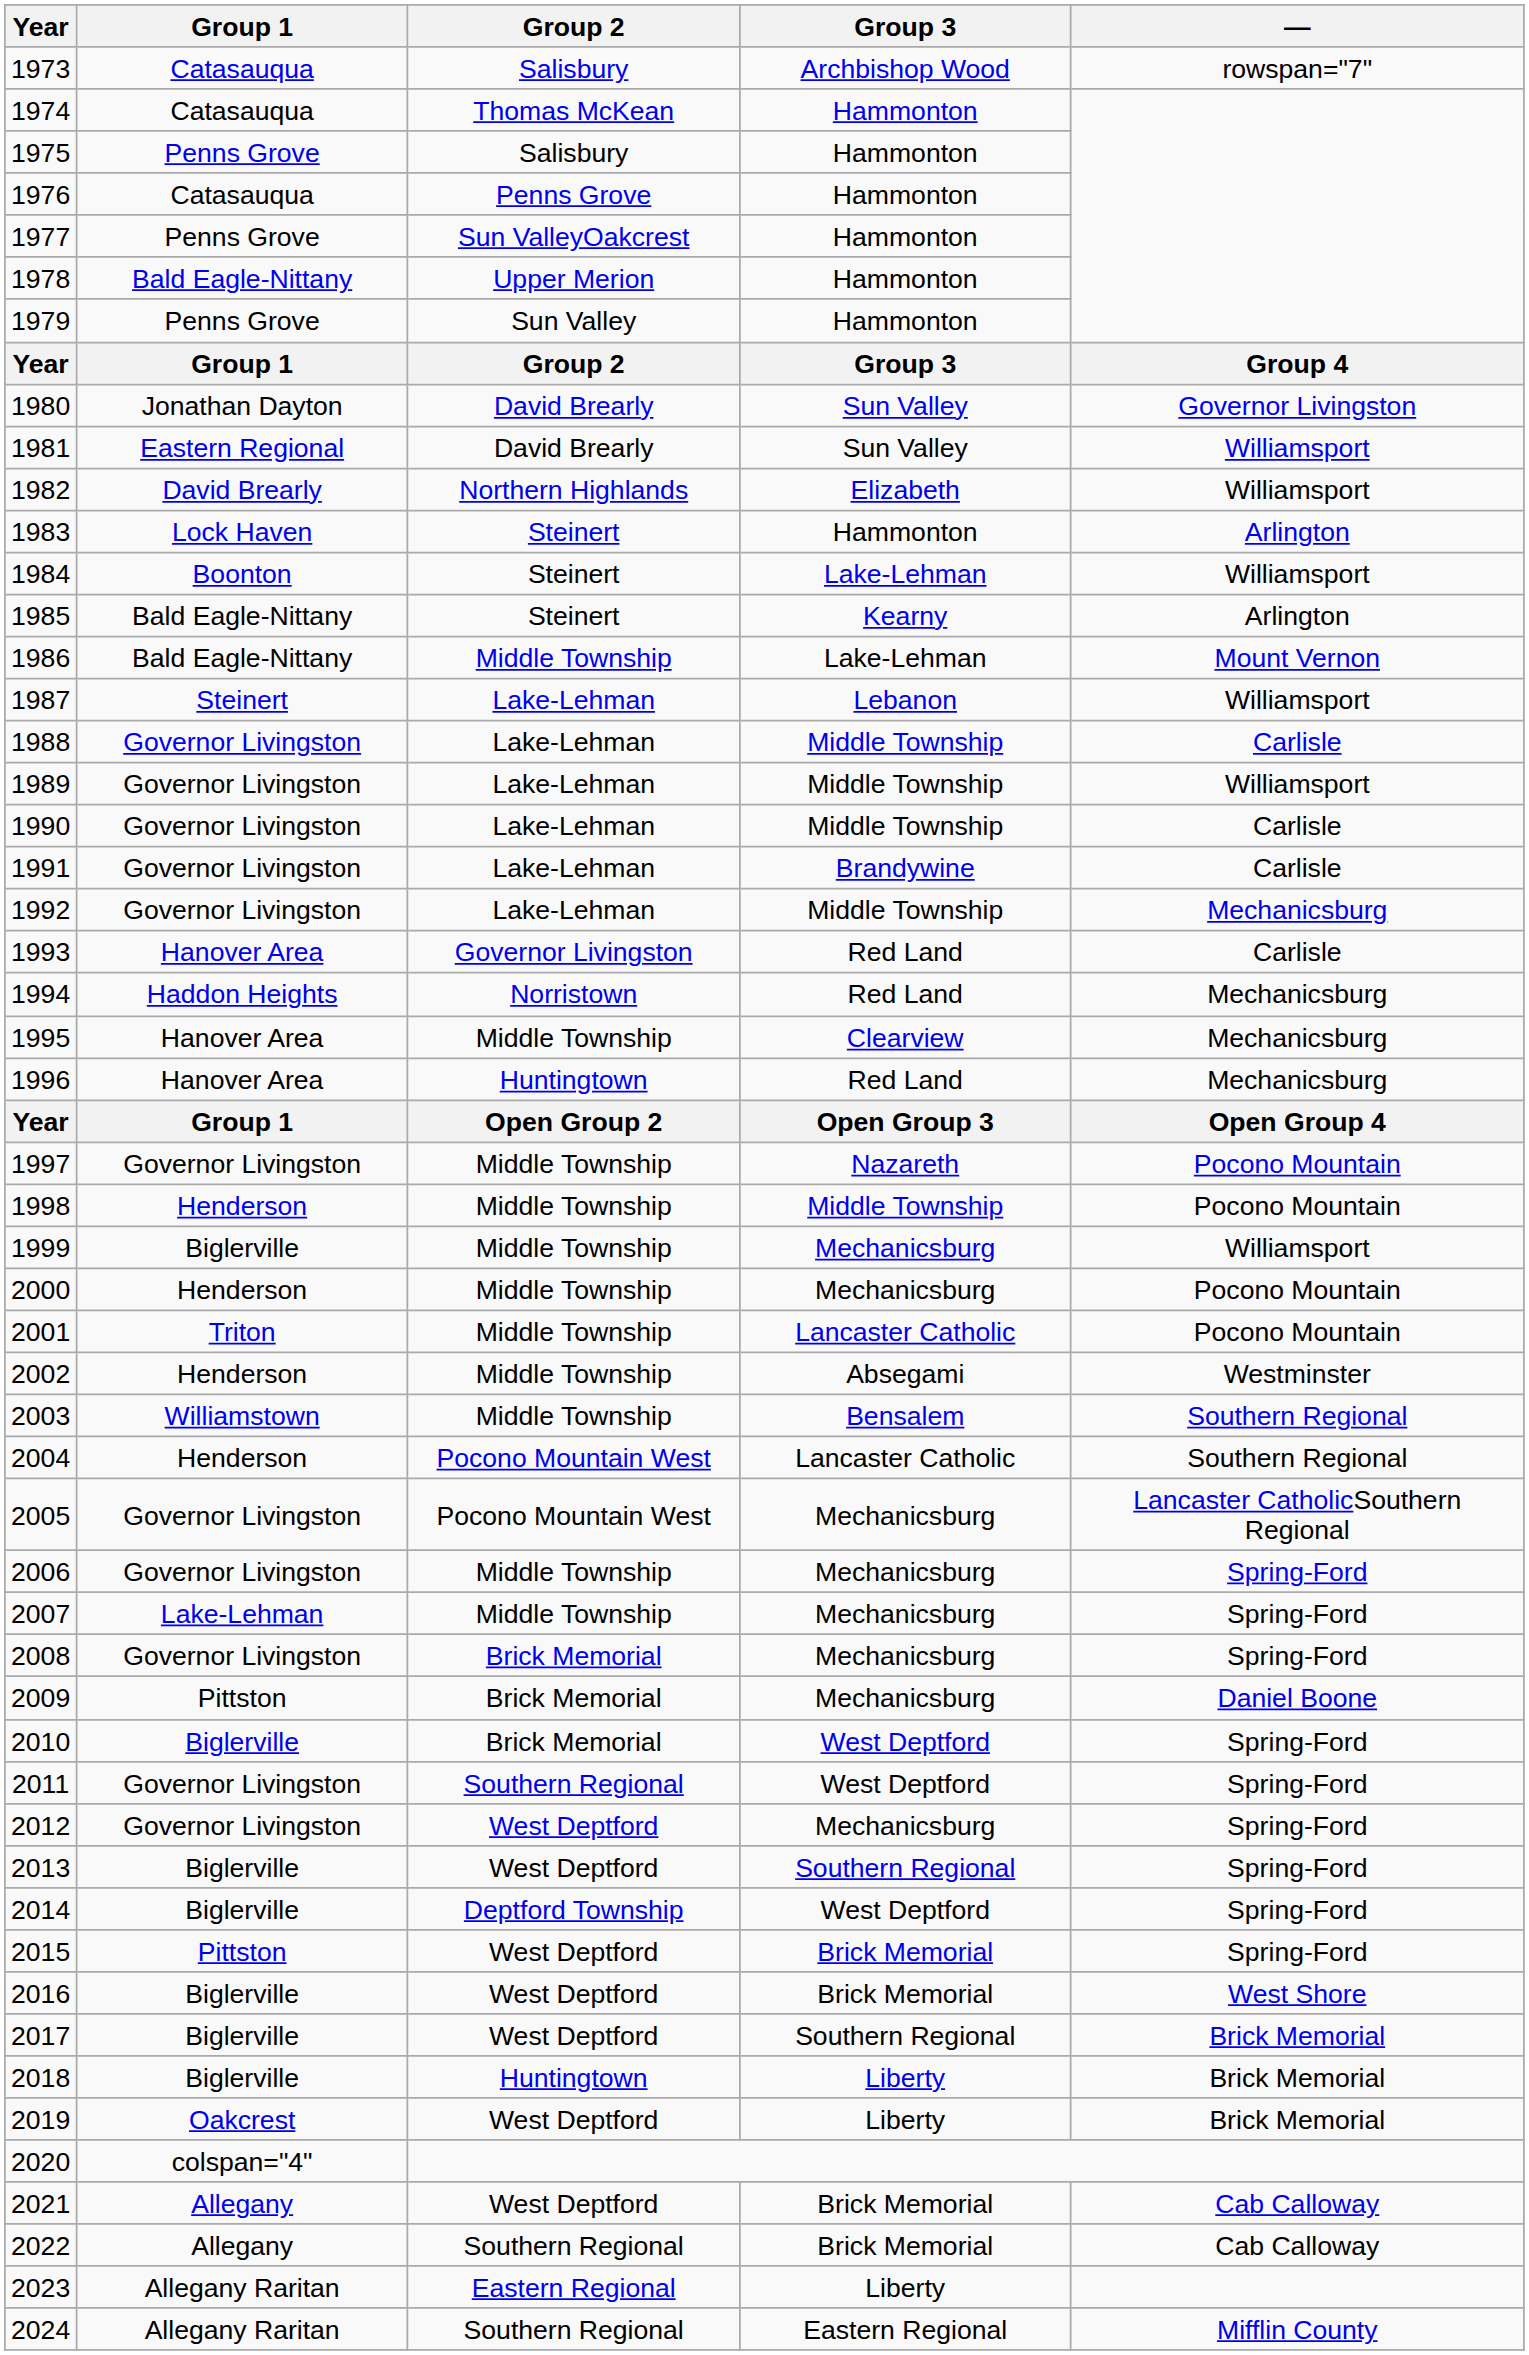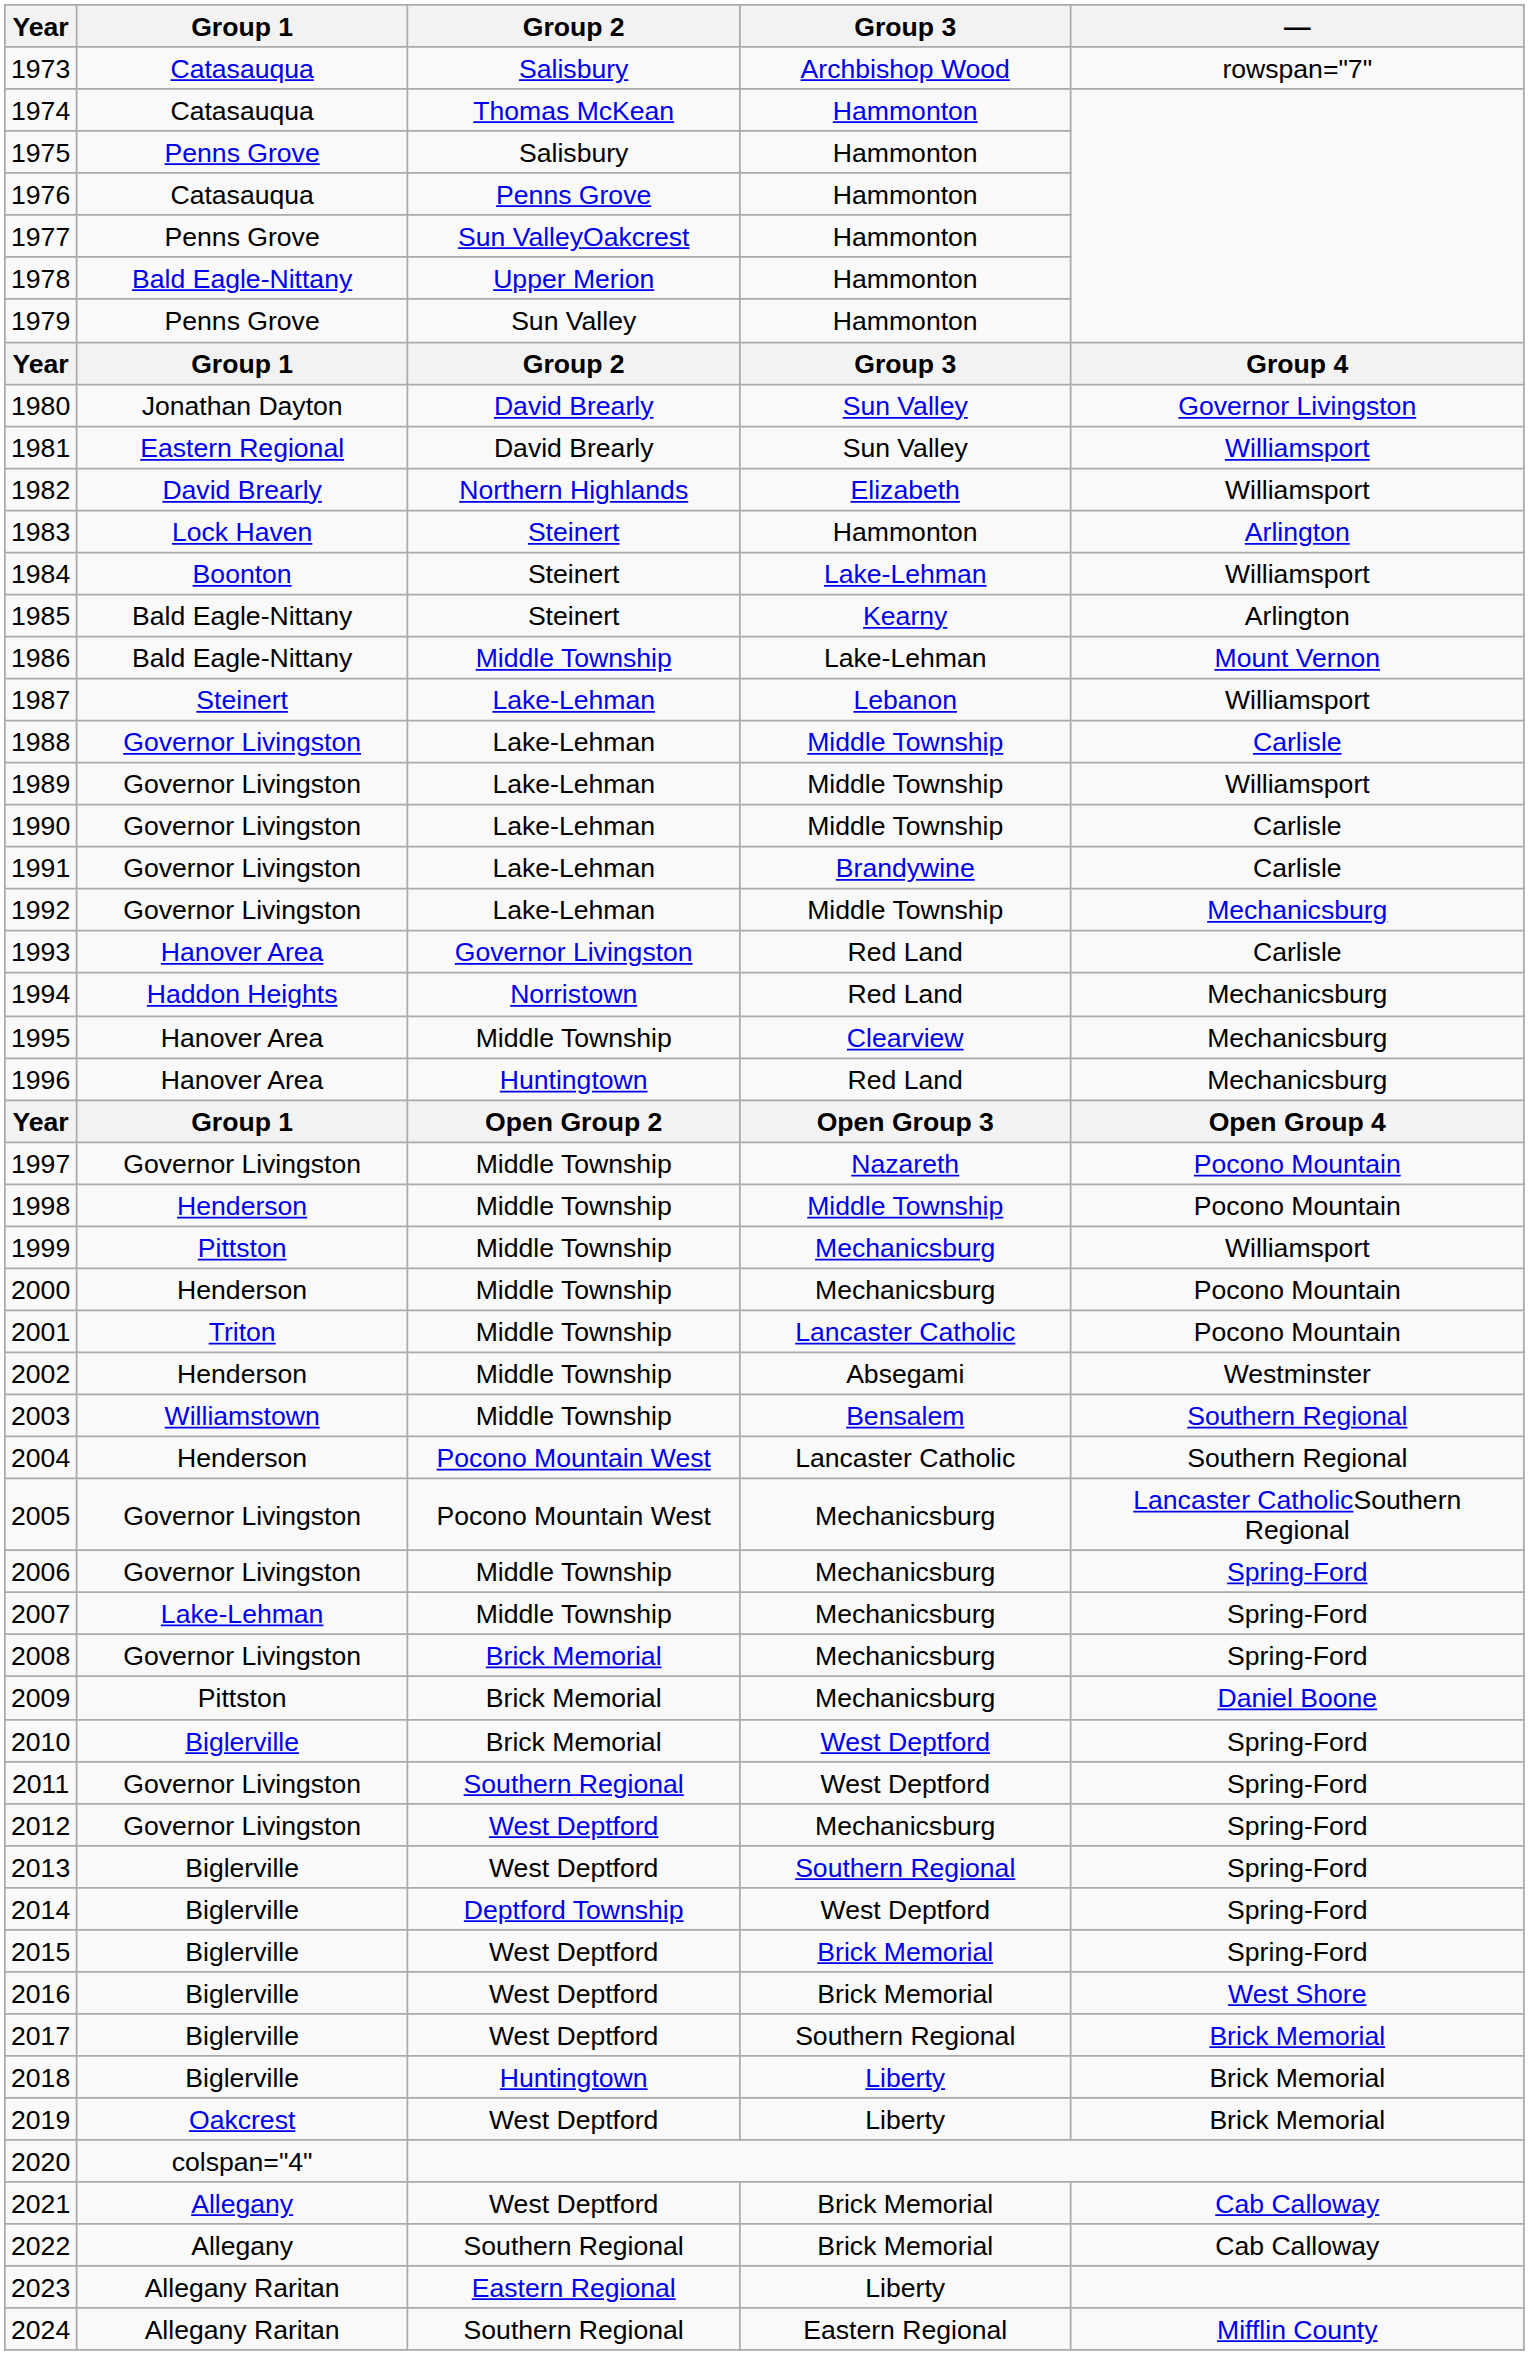1999 | Group 1: Biglerville -> Pittston
2015 | Group 1: Pittston -> Biglerville
